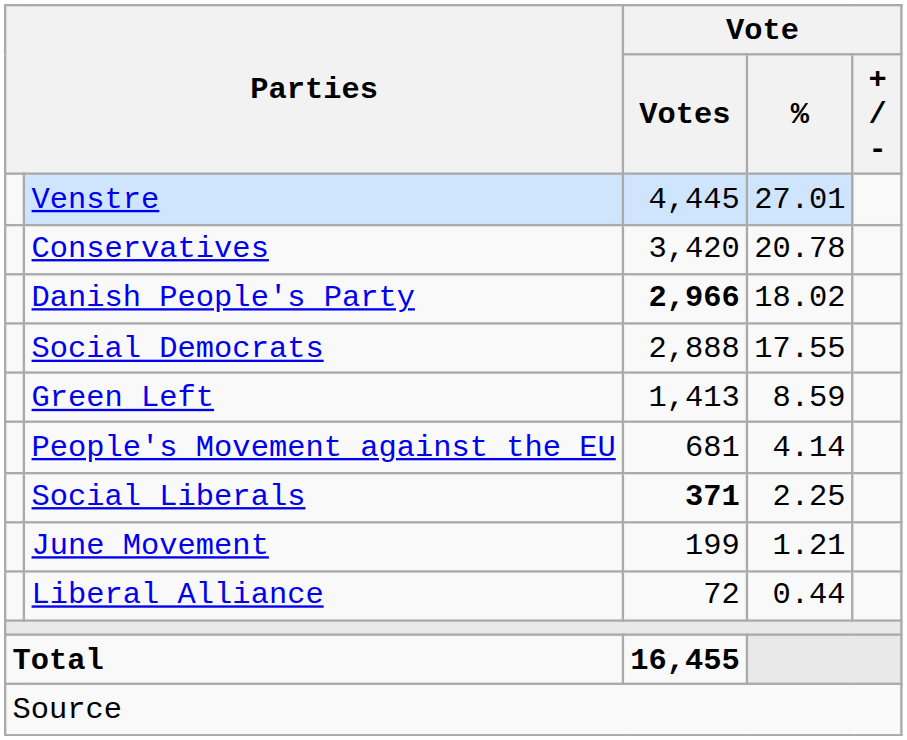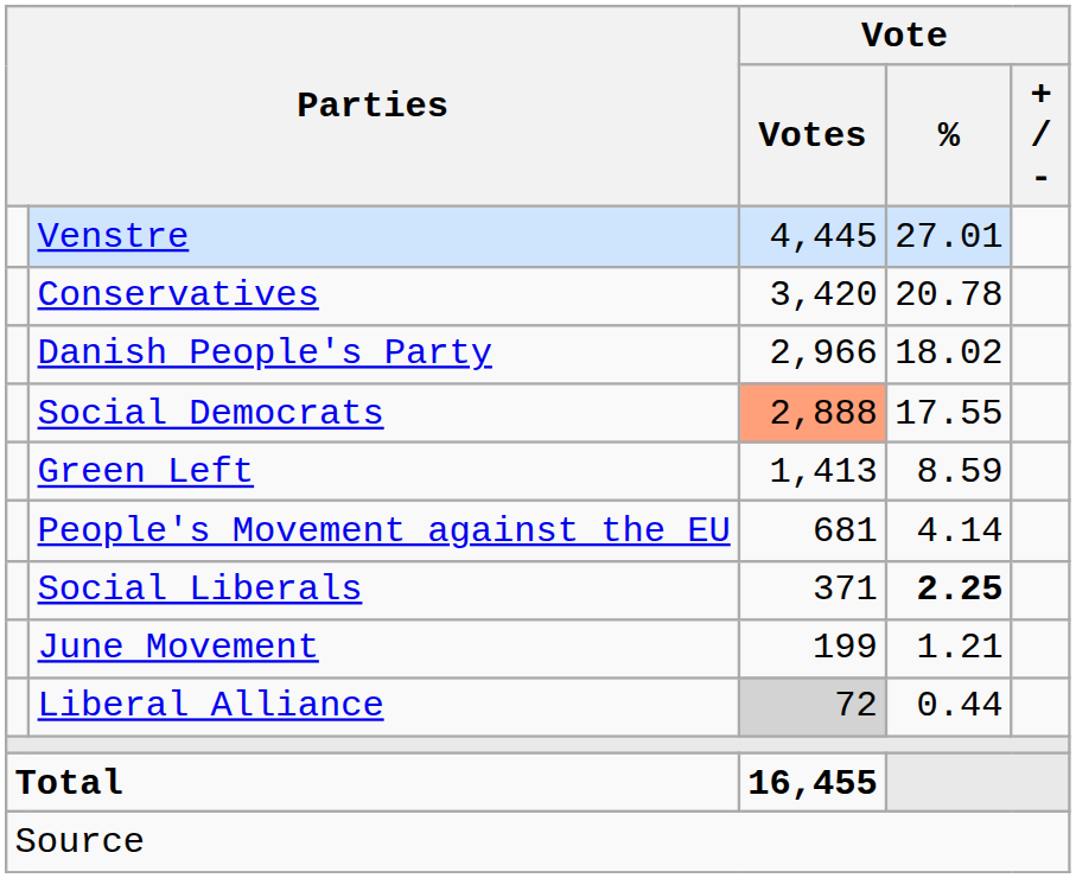Danish People's Party | Vote / Votes: bold -> normal
Social Democrats | Vote / Votes: no background -> lightsalmon background
Social Liberals | Vote / Votes: bold -> normal
Social Liberals | Vote / %: normal -> bold
Liberal Alliance | Vote / Votes: no background -> lightgrey background
